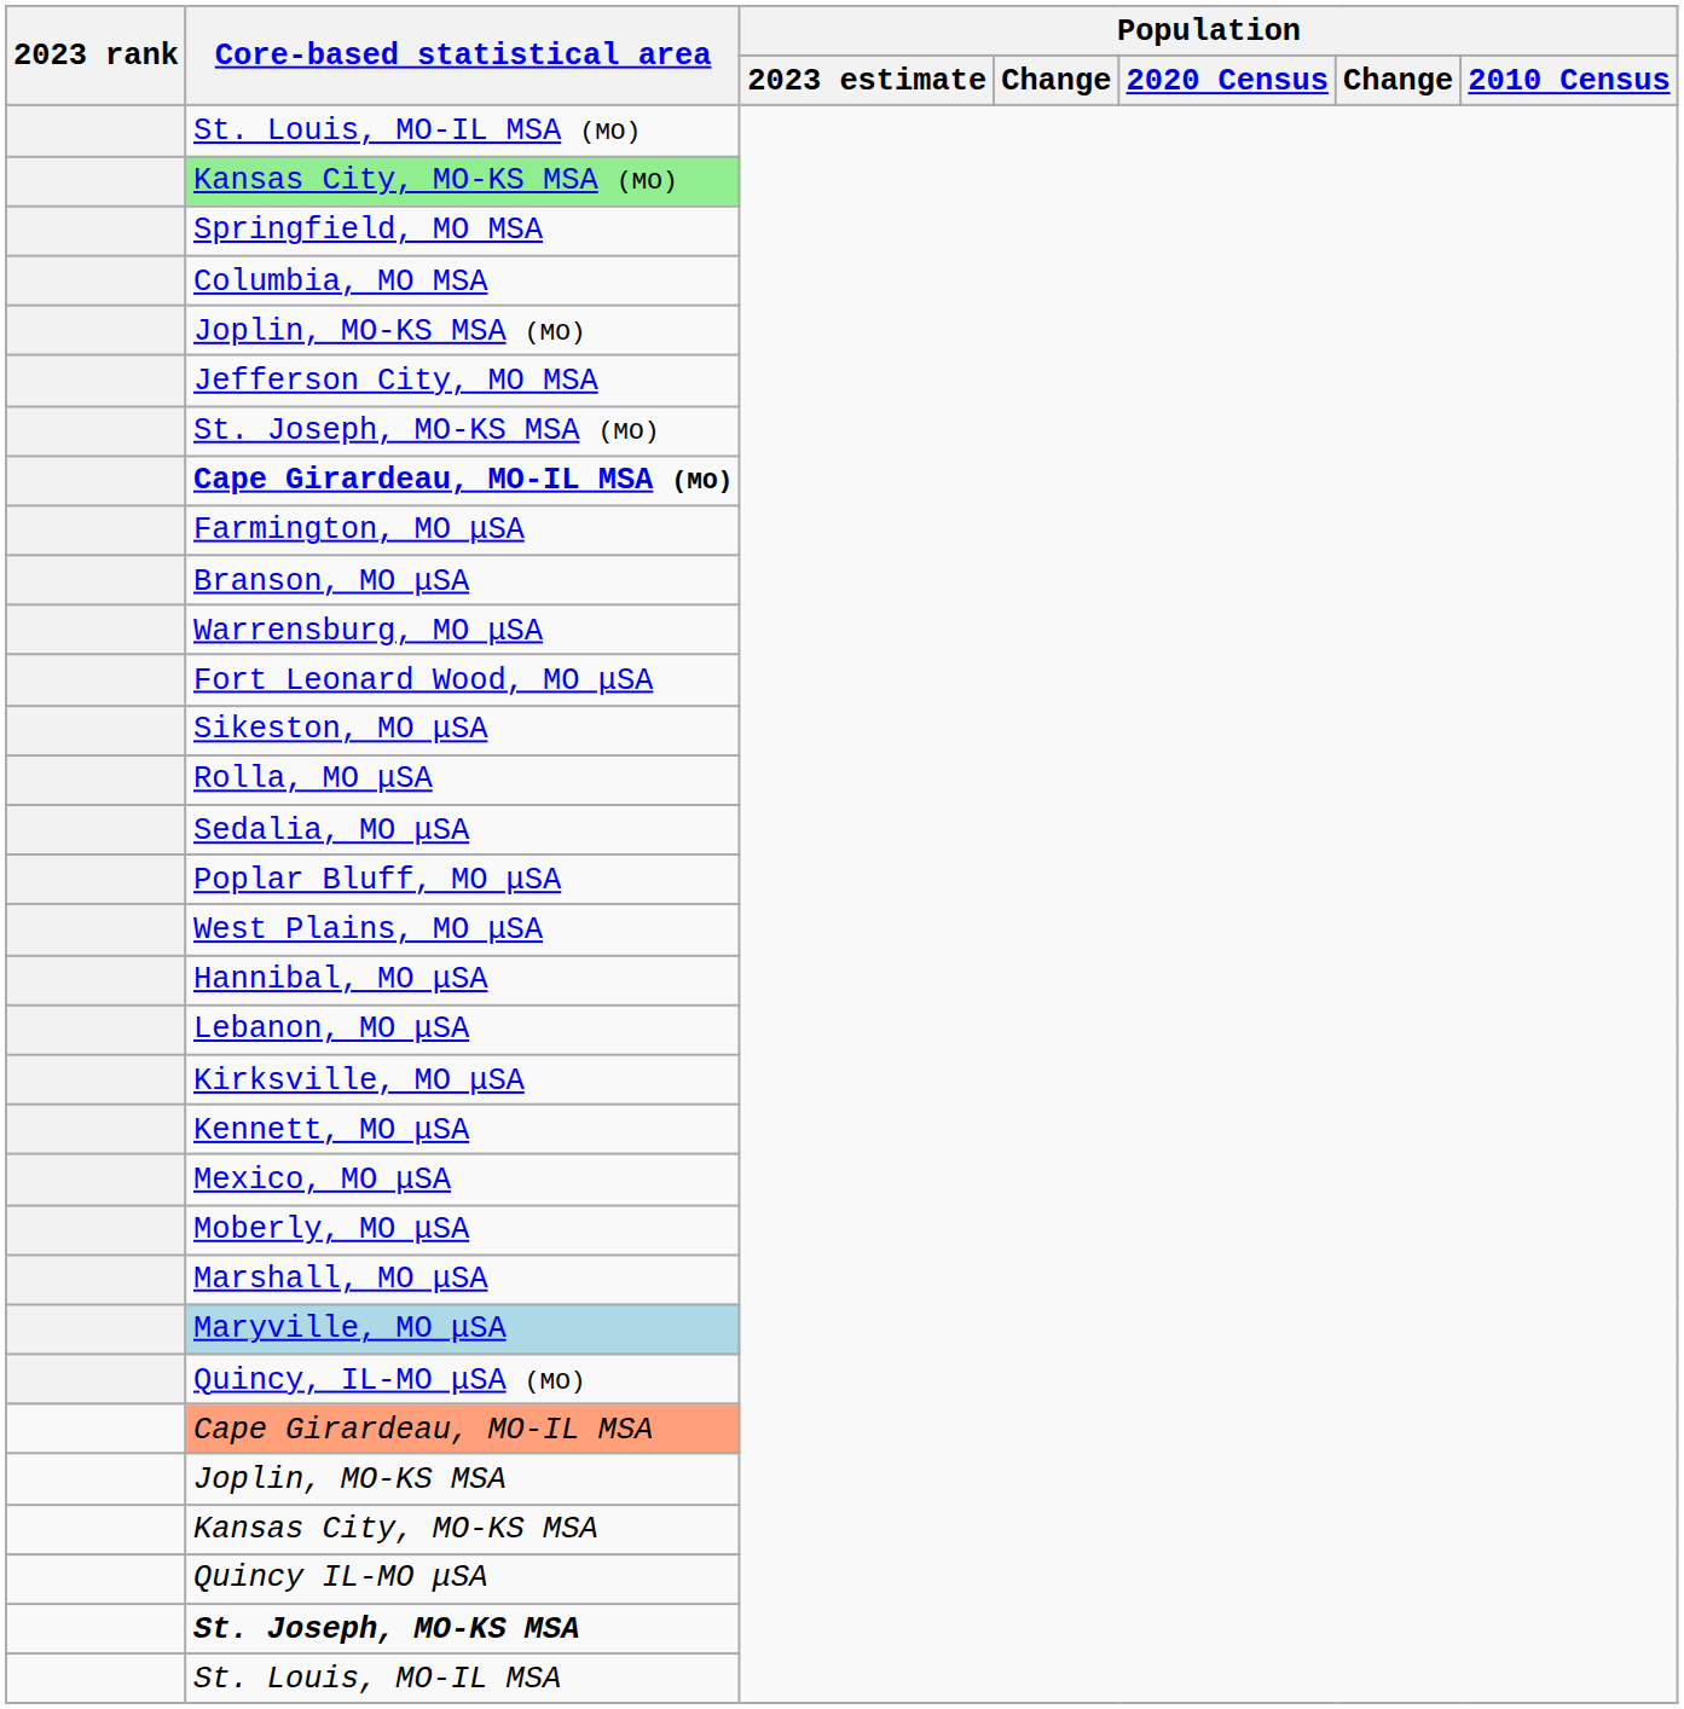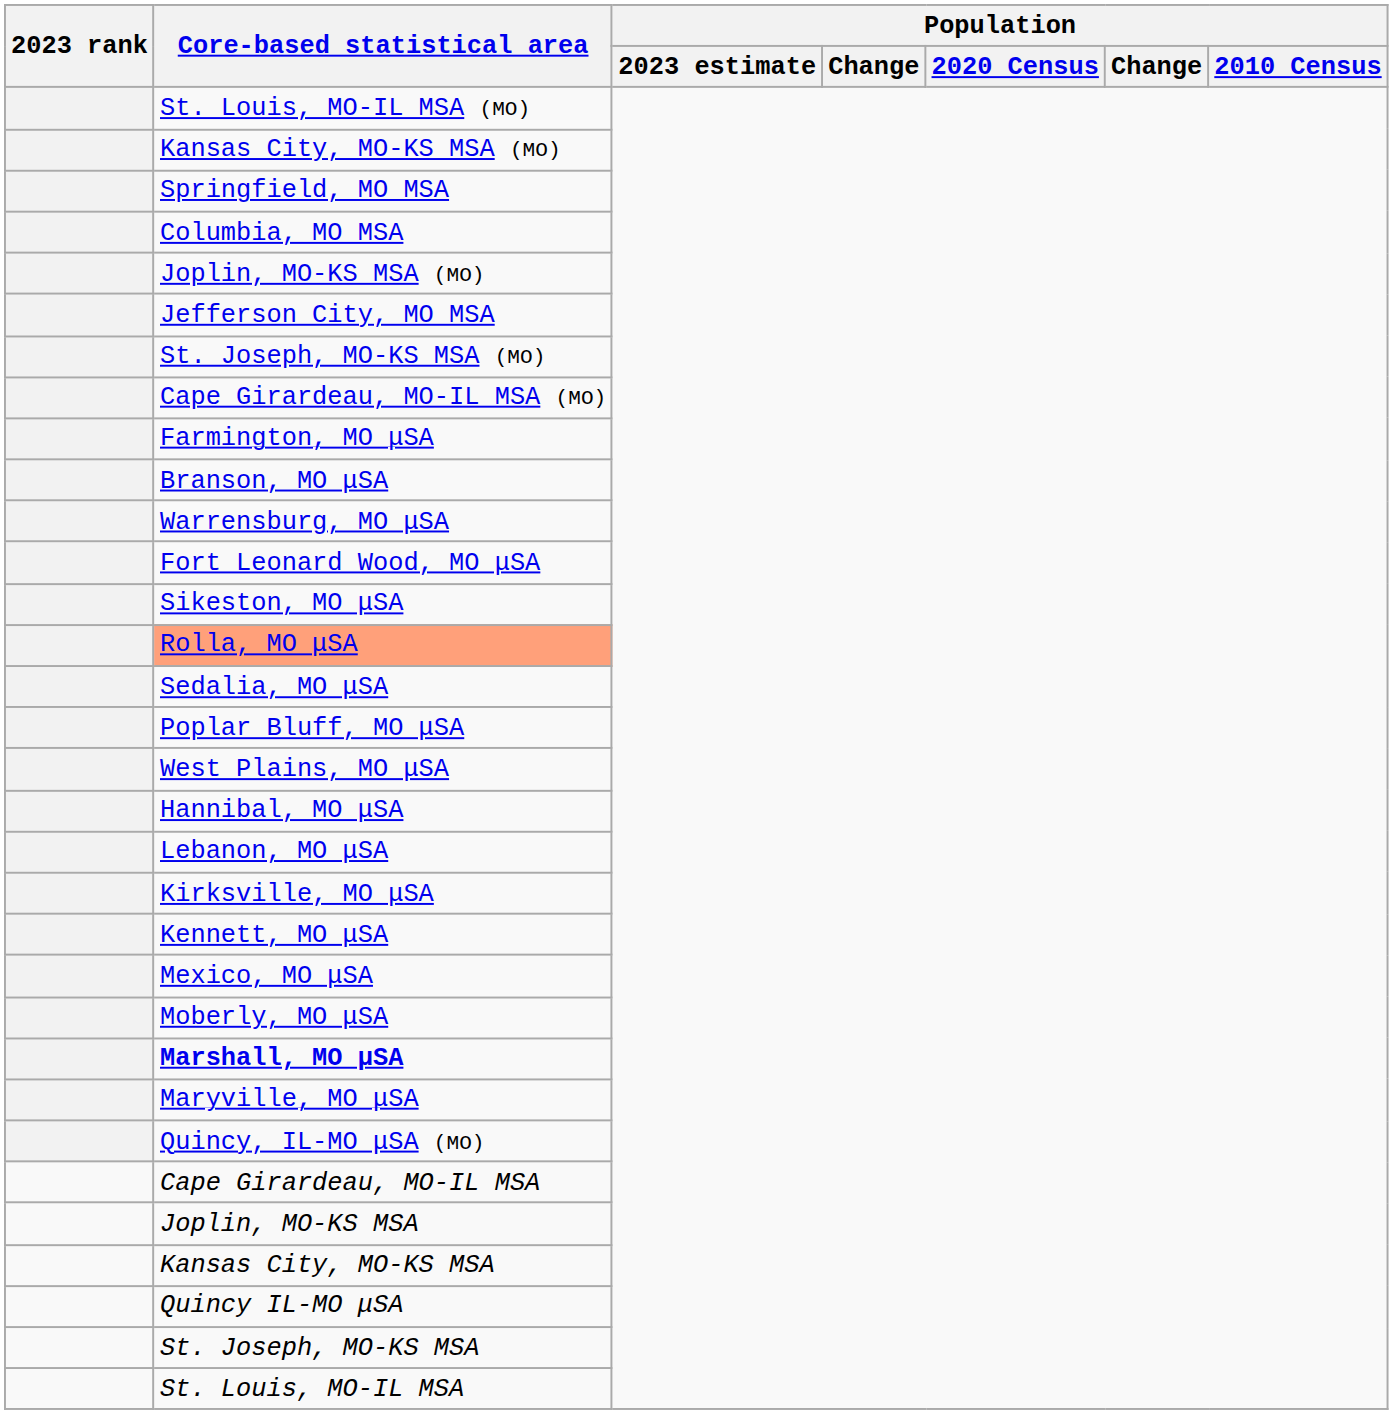Kansas City, MO-KS MSA (MO) | Core-based statistical area: lightgreen background -> no background
Cape Girardeau, MO-IL MSA (MO) | Core-based statistical area: bold -> normal
Rolla, MO μSA | Core-based statistical area: no background -> lightsalmon background
Marshall, MO μSA | Core-based statistical area: normal -> bold
Maryville, MO μSA | Core-based statistical area: lightblue background -> no background
Cape Girardeau, MO-IL MSA | Core-based statistical area: lightsalmon background -> no background
St. Joseph, MO-KS MSA | Core-based statistical area: bold -> normal
